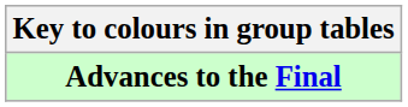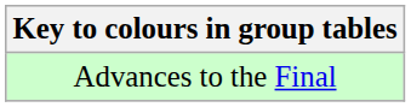row 2 | column 1: bold -> normal
